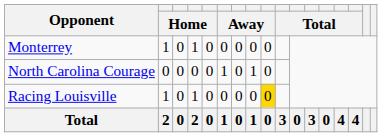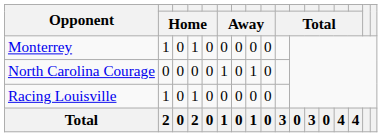Racing Louisville | column 9: gold background -> no background
